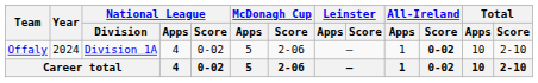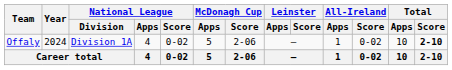Offaly | All-Ireland / Score: bold -> normal
Offaly | Total / Score: normal -> bold
